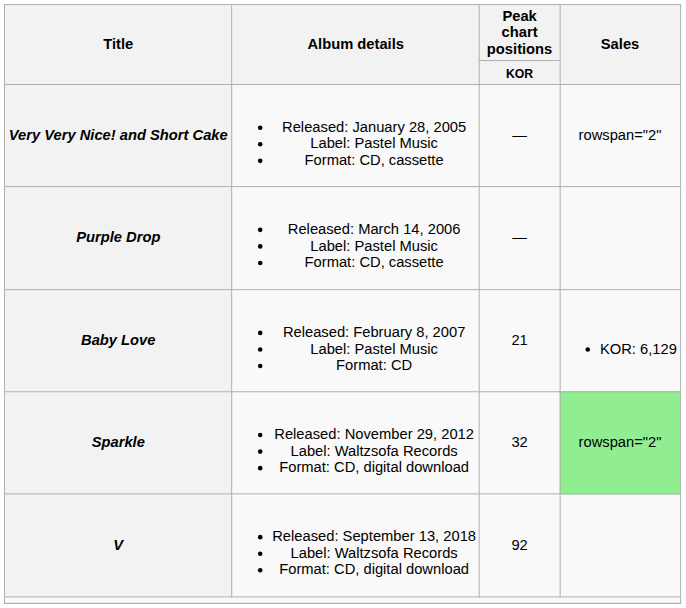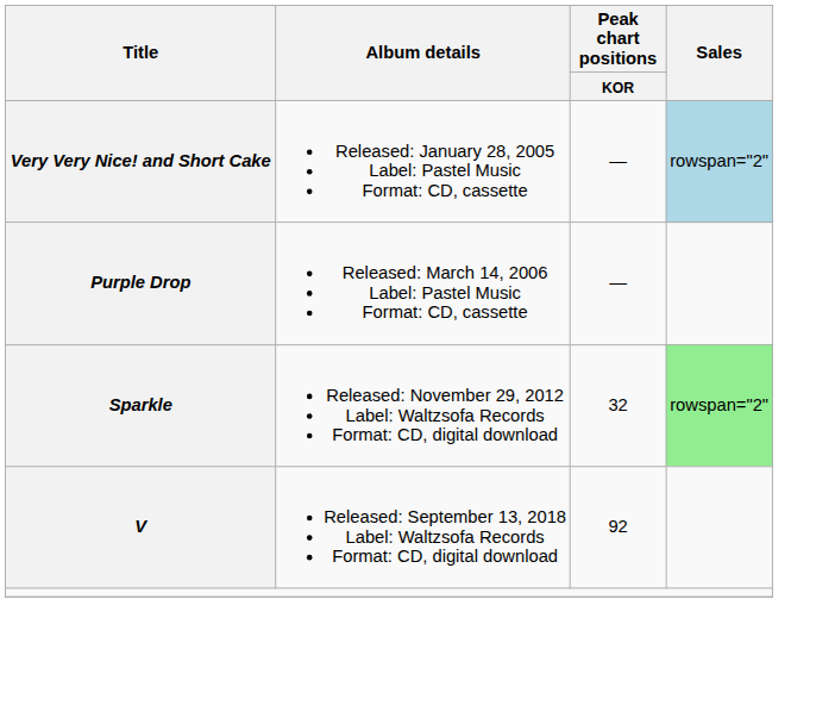Very Very Nice! and Short Cake | Sales: no background -> lightblue background
- row: Baby Love | Released: February 8, 2007 Label: Pastel Music Format: CD | 21 | KOR: 6,129
